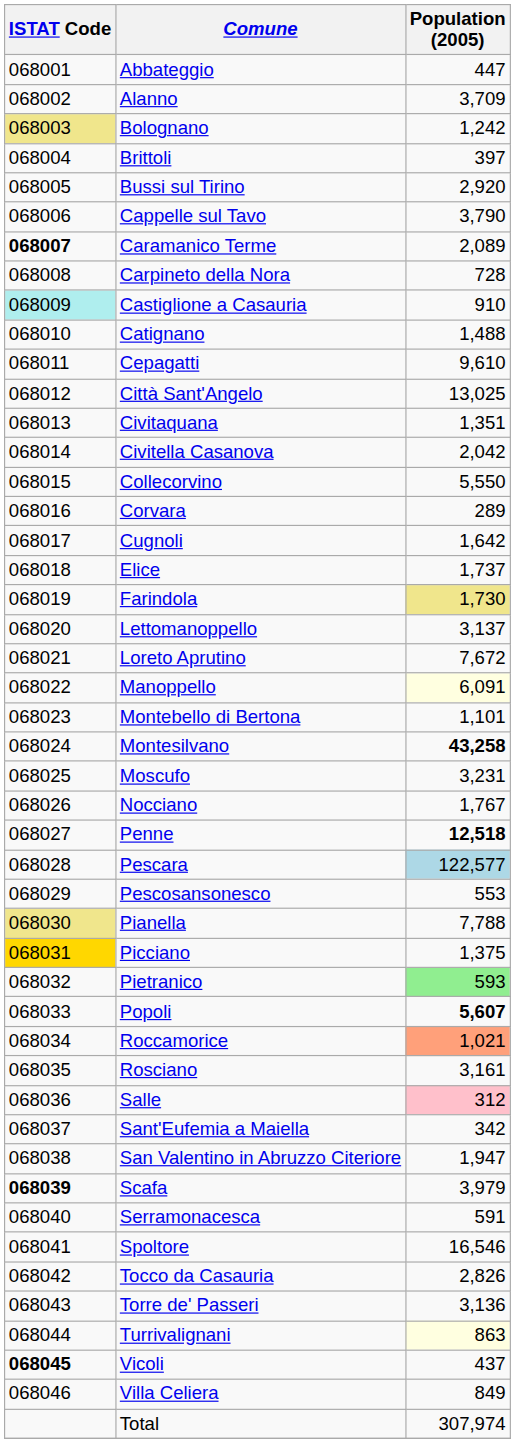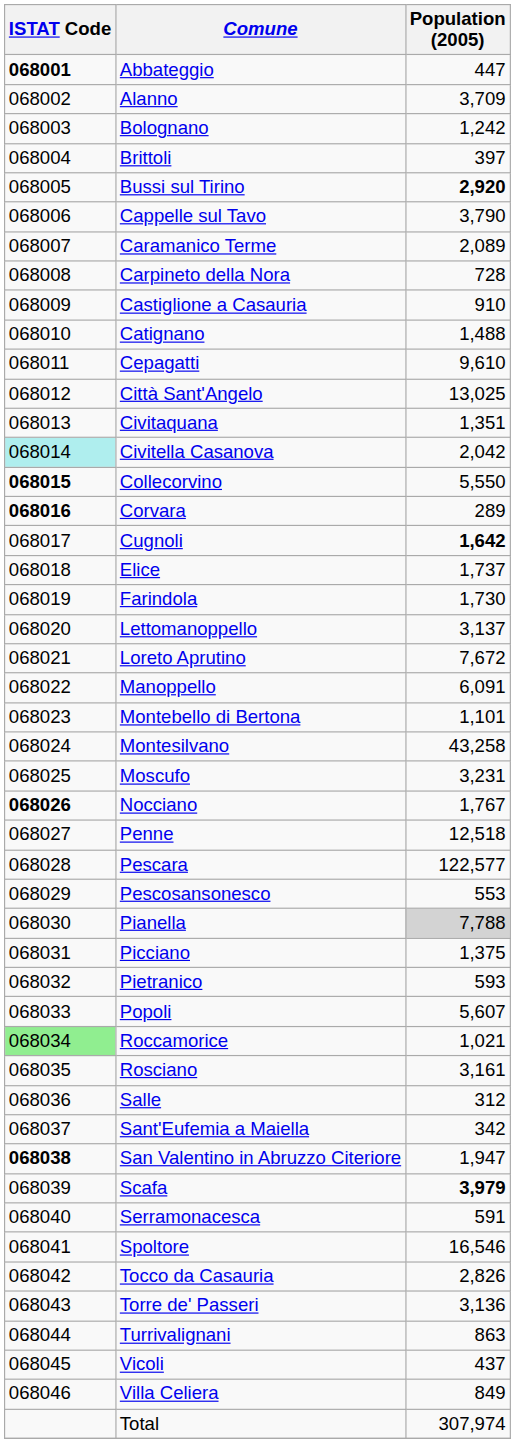Abbateggio | ISTAT Code: normal -> bold
Bolognano | ISTAT Code: khaki background -> no background
Bussi sul Tirino | Population (2005): normal -> bold
Caramanico Terme | ISTAT Code: bold -> normal
Castiglione a Casauria | ISTAT Code: paleturquoise background -> no background
Civitella Casanova | ISTAT Code: no background -> paleturquoise background
Collecorvino | ISTAT Code: normal -> bold
Corvara | ISTAT Code: normal -> bold
Cugnoli | Population (2005): normal -> bold
Farindola | Population (2005): khaki background -> no background
Manoppello | Population (2005): lightyellow background -> no background
Montesilvano | Population (2005): bold -> normal
Nocciano | ISTAT Code: normal -> bold
Penne | Population (2005): bold -> normal
Pescara | Population (2005): lightblue background -> no background
Pianella | ISTAT Code: khaki background -> no background
Pianella | Population (2005): no background -> lightgrey background
Picciano | ISTAT Code: gold background -> no background
Pietranico | Population (2005): lightgreen background -> no background
Popoli | Population (2005): bold -> normal
Roccamorice | ISTAT Code: no background -> lightgreen background
Roccamorice | Population (2005): lightsalmon background -> no background
Salle | Population (2005): pink background -> no background
San Valentino in Abruzzo Citeriore | ISTAT Code: normal -> bold
Scafa | ISTAT Code: bold -> normal
Scafa | Population (2005): normal -> bold
Turrivalignani | Population (2005): lightyellow background -> no background
Vicoli | ISTAT Code: bold -> normal
